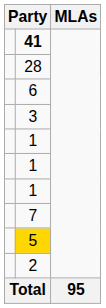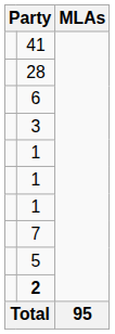41 | column 2: bold -> normal
5 | column 2: gold background -> no background
2 | column 2: normal -> bold
